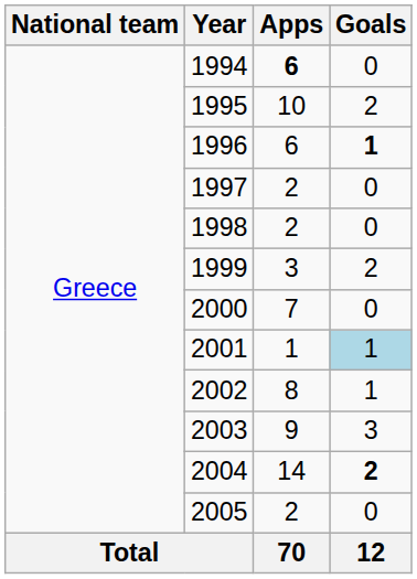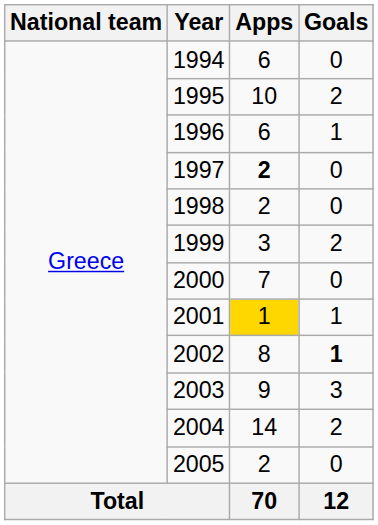1994 | Apps: bold -> normal
1996 | Goals: bold -> normal
1997 | Apps: normal -> bold
2001 | Apps: no background -> gold background
2001 | Goals: lightblue background -> no background
2002 | Goals: normal -> bold
2004 | Goals: bold -> normal
